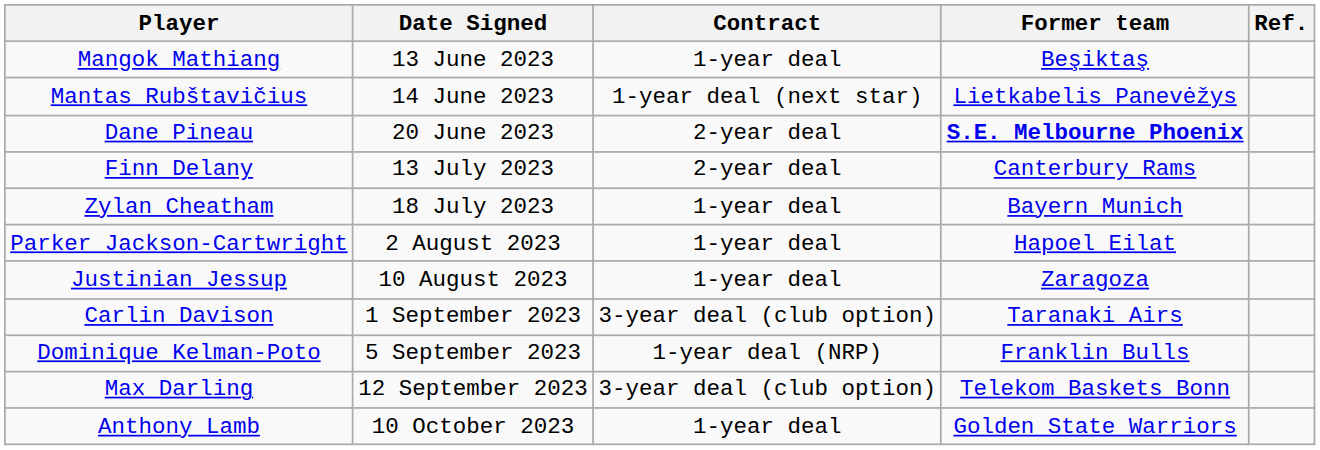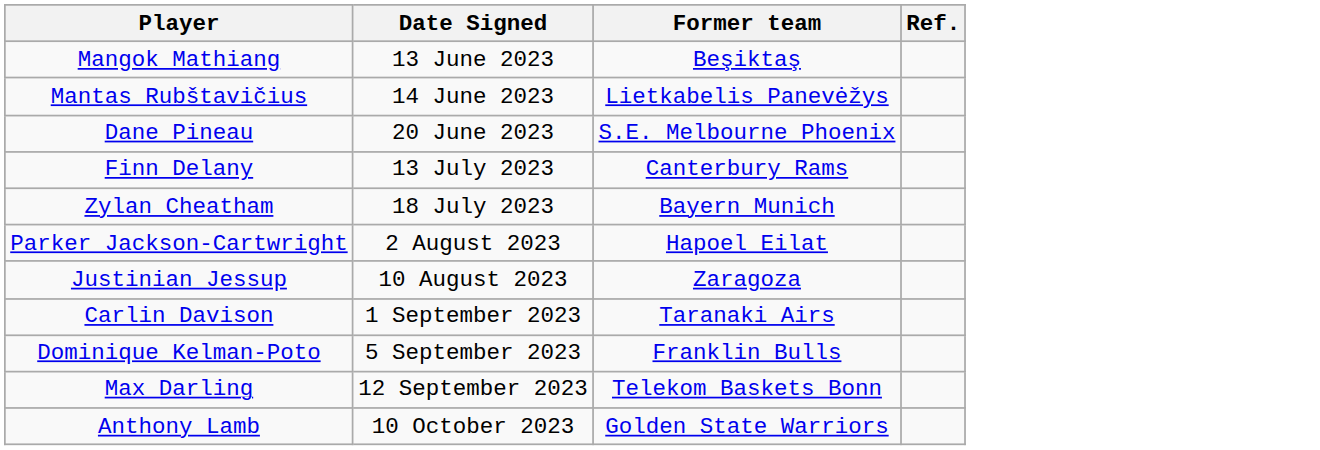- column: Contract | 1-year deal | 1-year deal (next star) | 2-year deal | 2-year deal | 1-year deal | 1-year deal | 1-year deal | 3-year deal (club option) | 1-year deal (NRP) | 3-year deal (club option) | 1-year deal
Dane Pineau | Former team: bold -> normal
